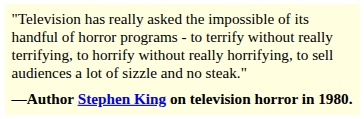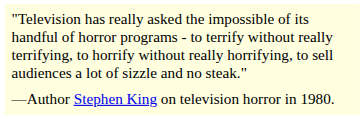row 2 | column 1: bold -> normal
